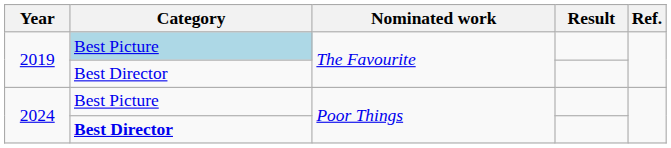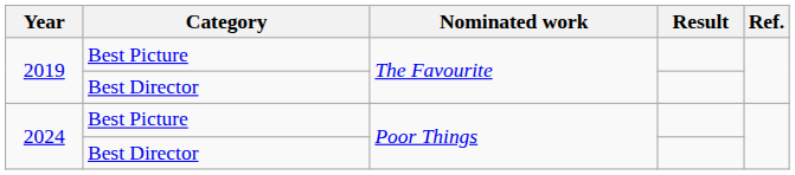2019 / Best Picture | Category: lightblue background -> no background
2024 / Best Director | Category: bold -> normal
